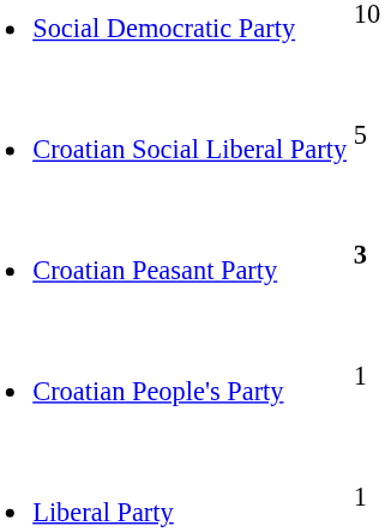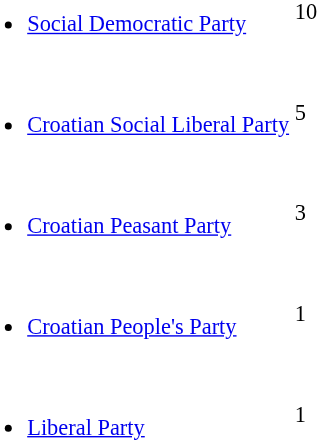Croatian Peasant Party | column 2: bold -> normal
